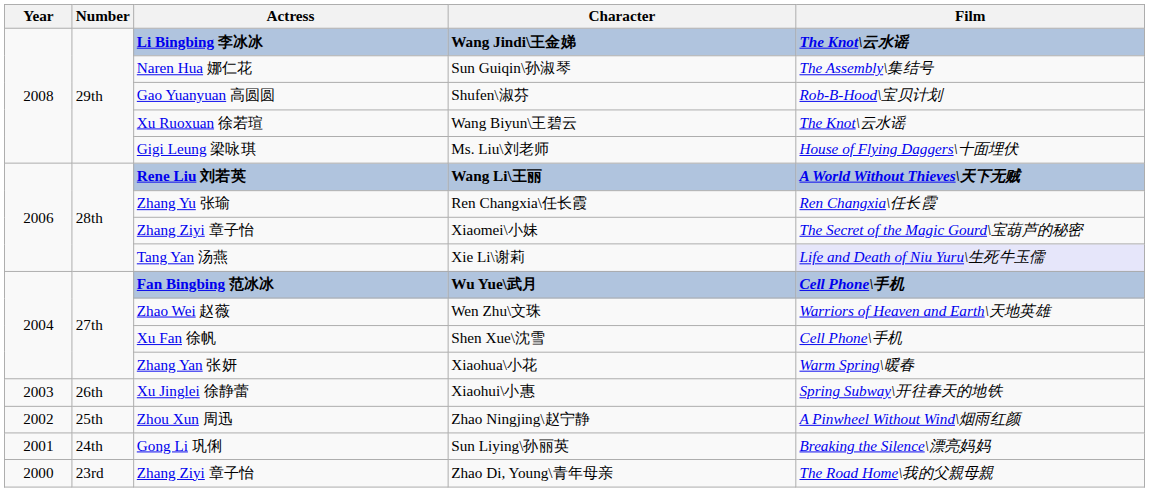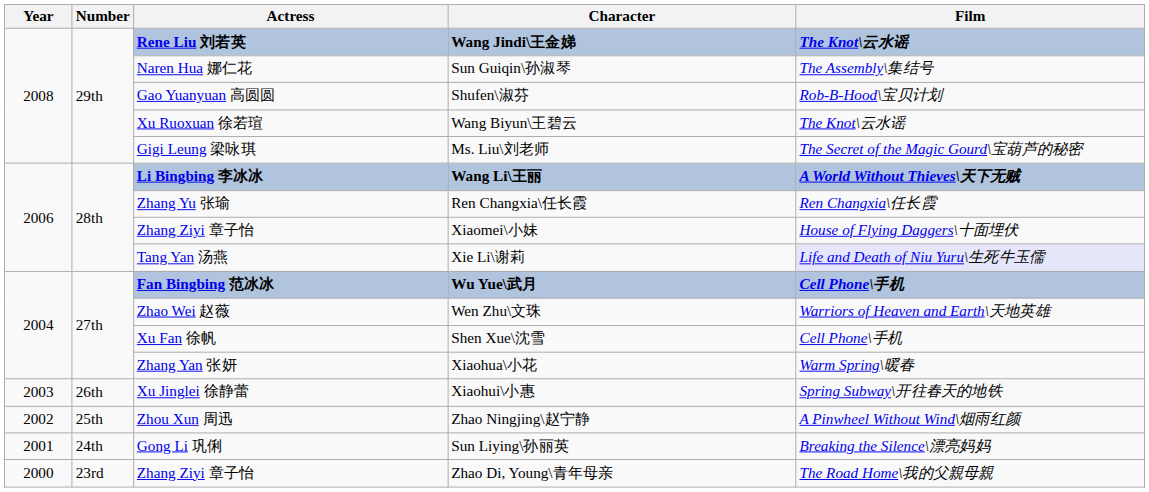Wang Jindi\王金娣 | Actress: Li Bingbing 李冰冰 -> Rene Liu 刘若英
Ms. Liu\刘老师 | Film: House of Flying Daggers\十面埋伏 -> The Secret of the Magic Gourd\宝葫芦的秘密
Wang Li\王丽 | Actress: Rene Liu 刘若英 -> Li Bingbing 李冰冰
Xiaomei\小妹 | Film: The Secret of the Magic Gourd\宝葫芦的秘密 -> House of Flying Daggers\十面埋伏
